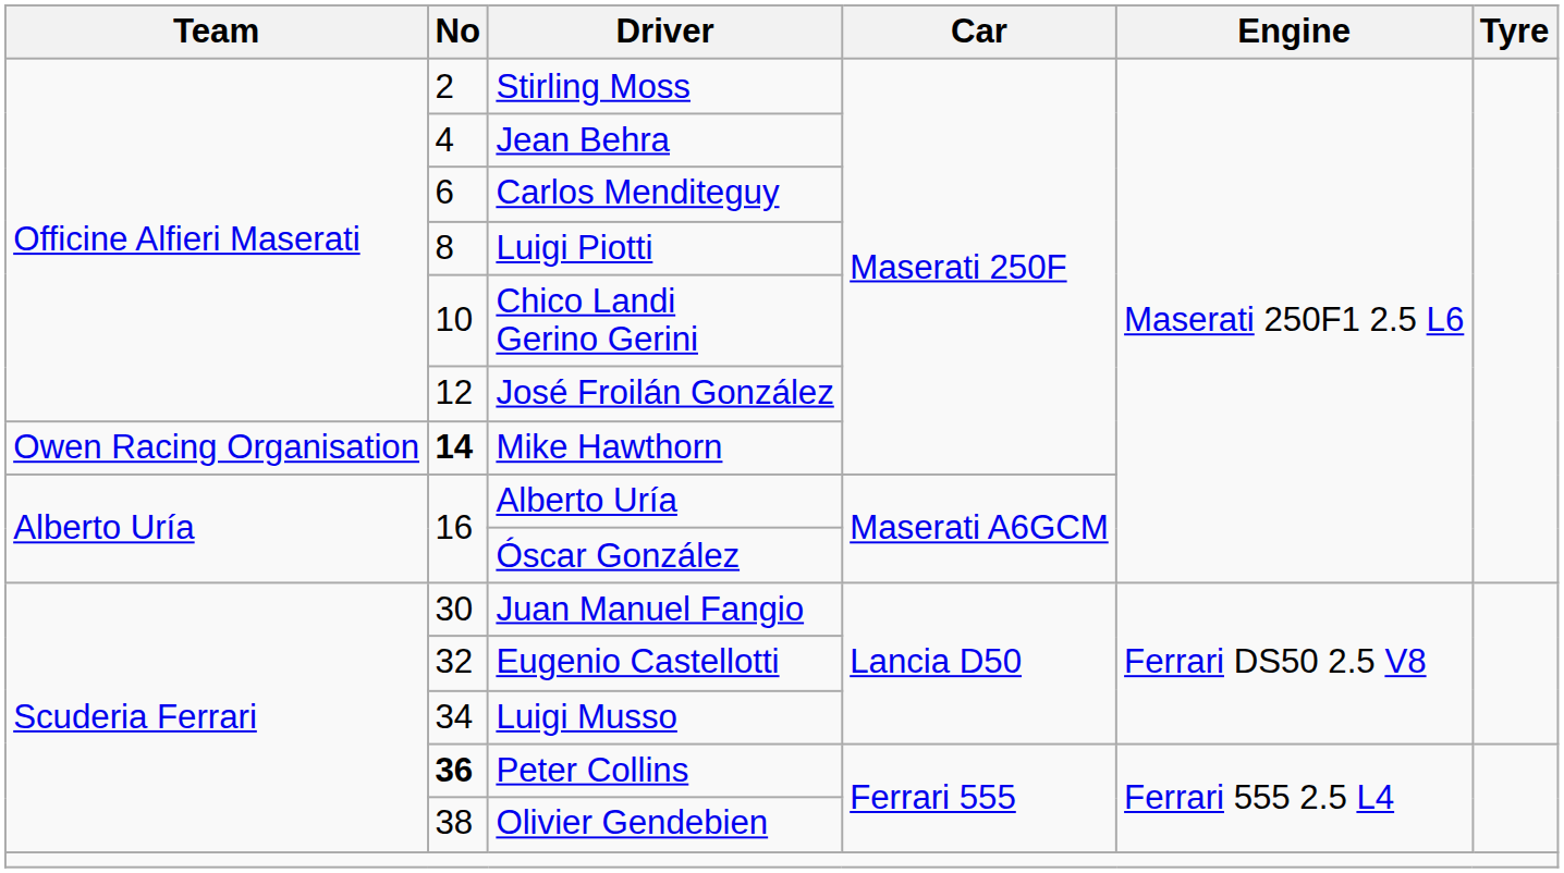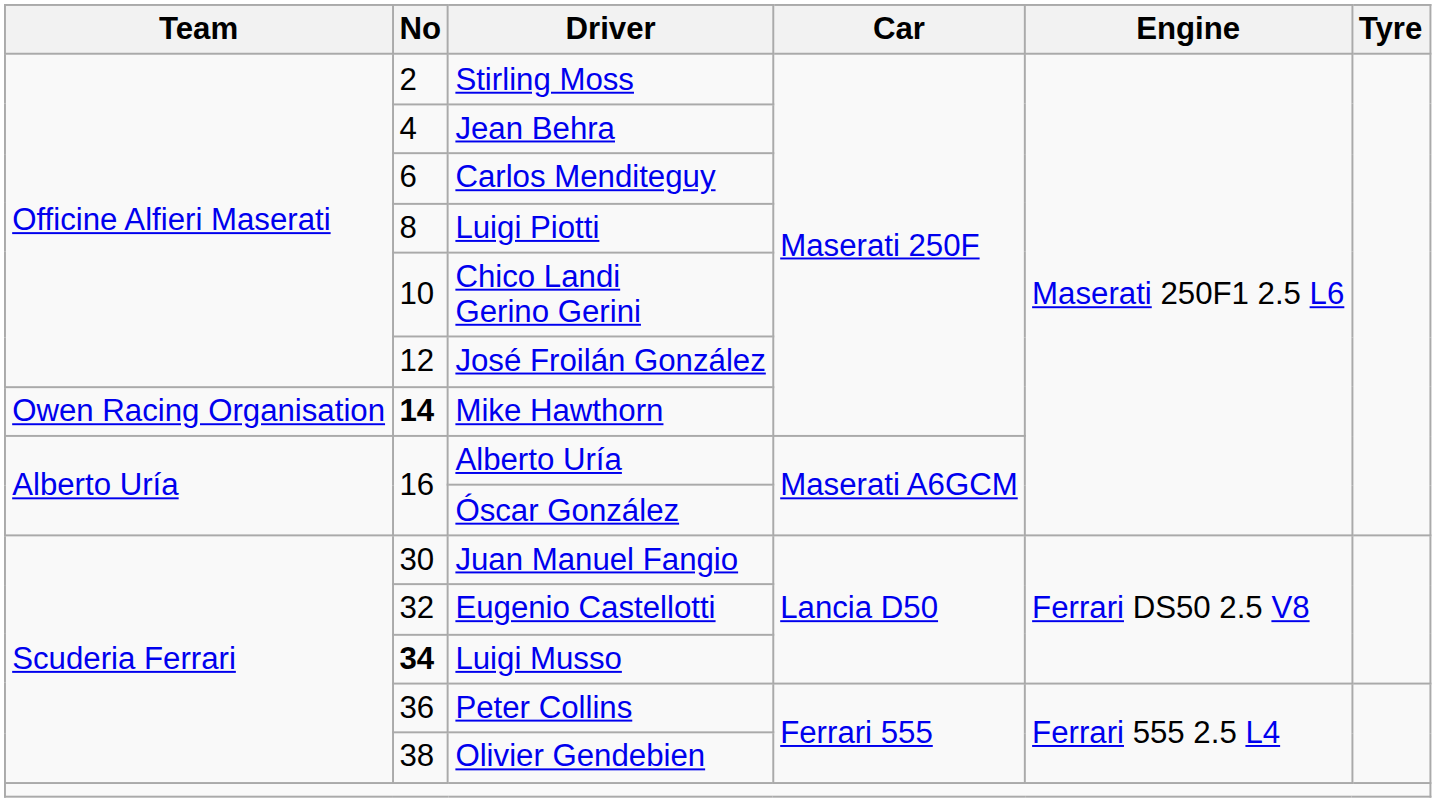Luigi Musso | No: normal -> bold
Peter Collins | No: bold -> normal
